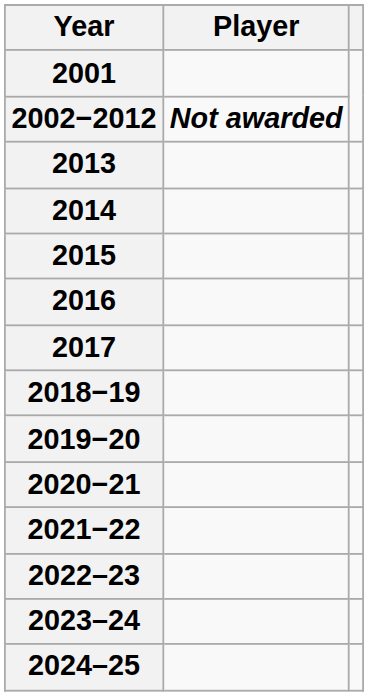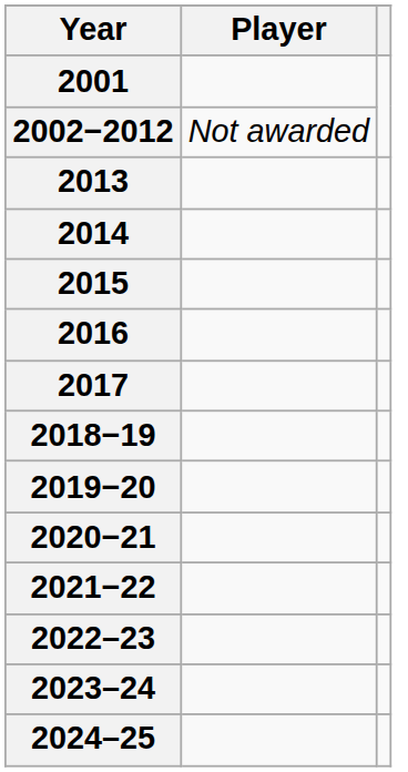2002−2012 | Player: bold -> normal
